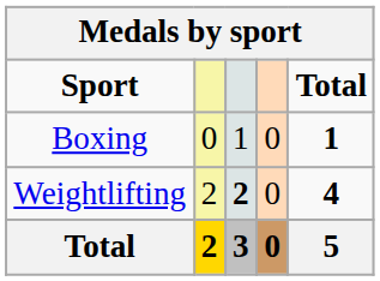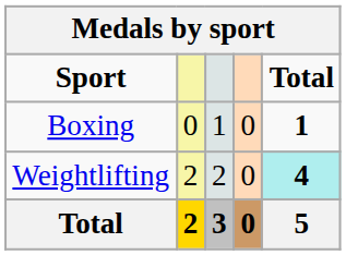Weightlifting | column 3: bold -> normal
Weightlifting | Total: no background -> paleturquoise background
